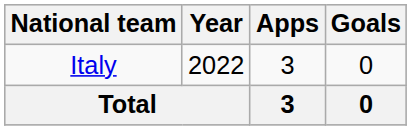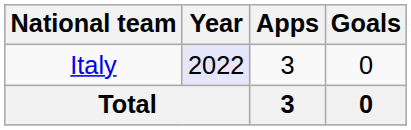Italy | Year: no background -> lavender background
